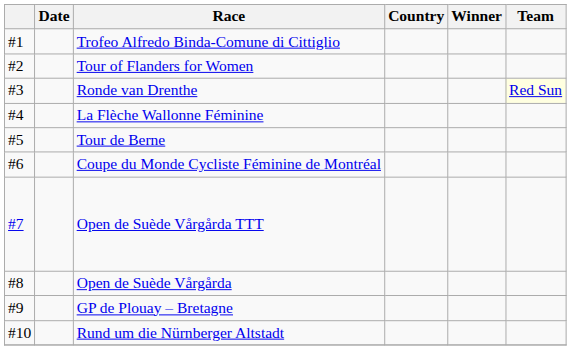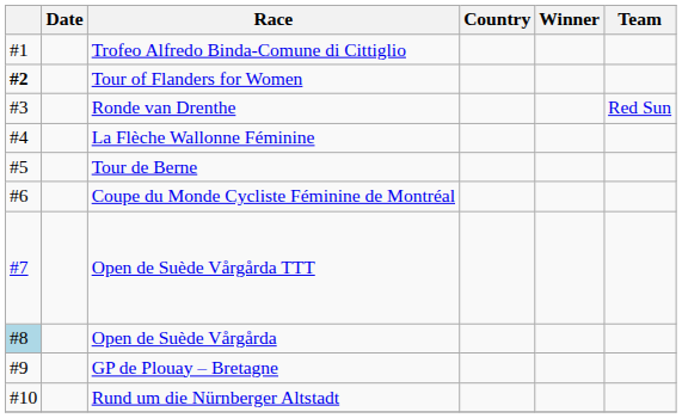Tour of Flanders for Women | column 1: normal -> bold
Ronde van Drenthe | Team: lightyellow background -> no background
Open de Suède Vårgårda | column 1: no background -> lightblue background
